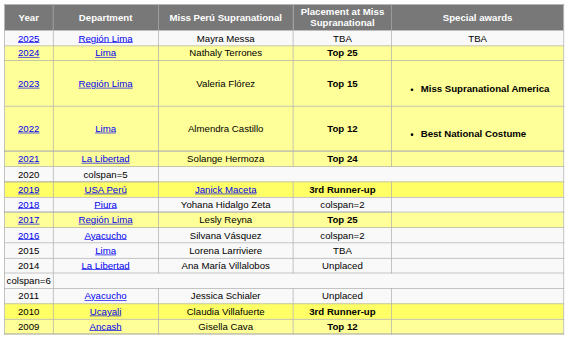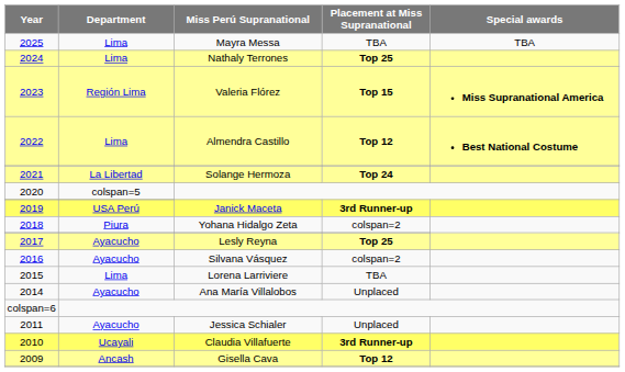Mayra Messa | Department: Región Lima -> Lima
Lesly Reyna | Department: Región Lima -> Ayacucho
Ana María Villalobos | Department: La Libertad -> Ayacucho
